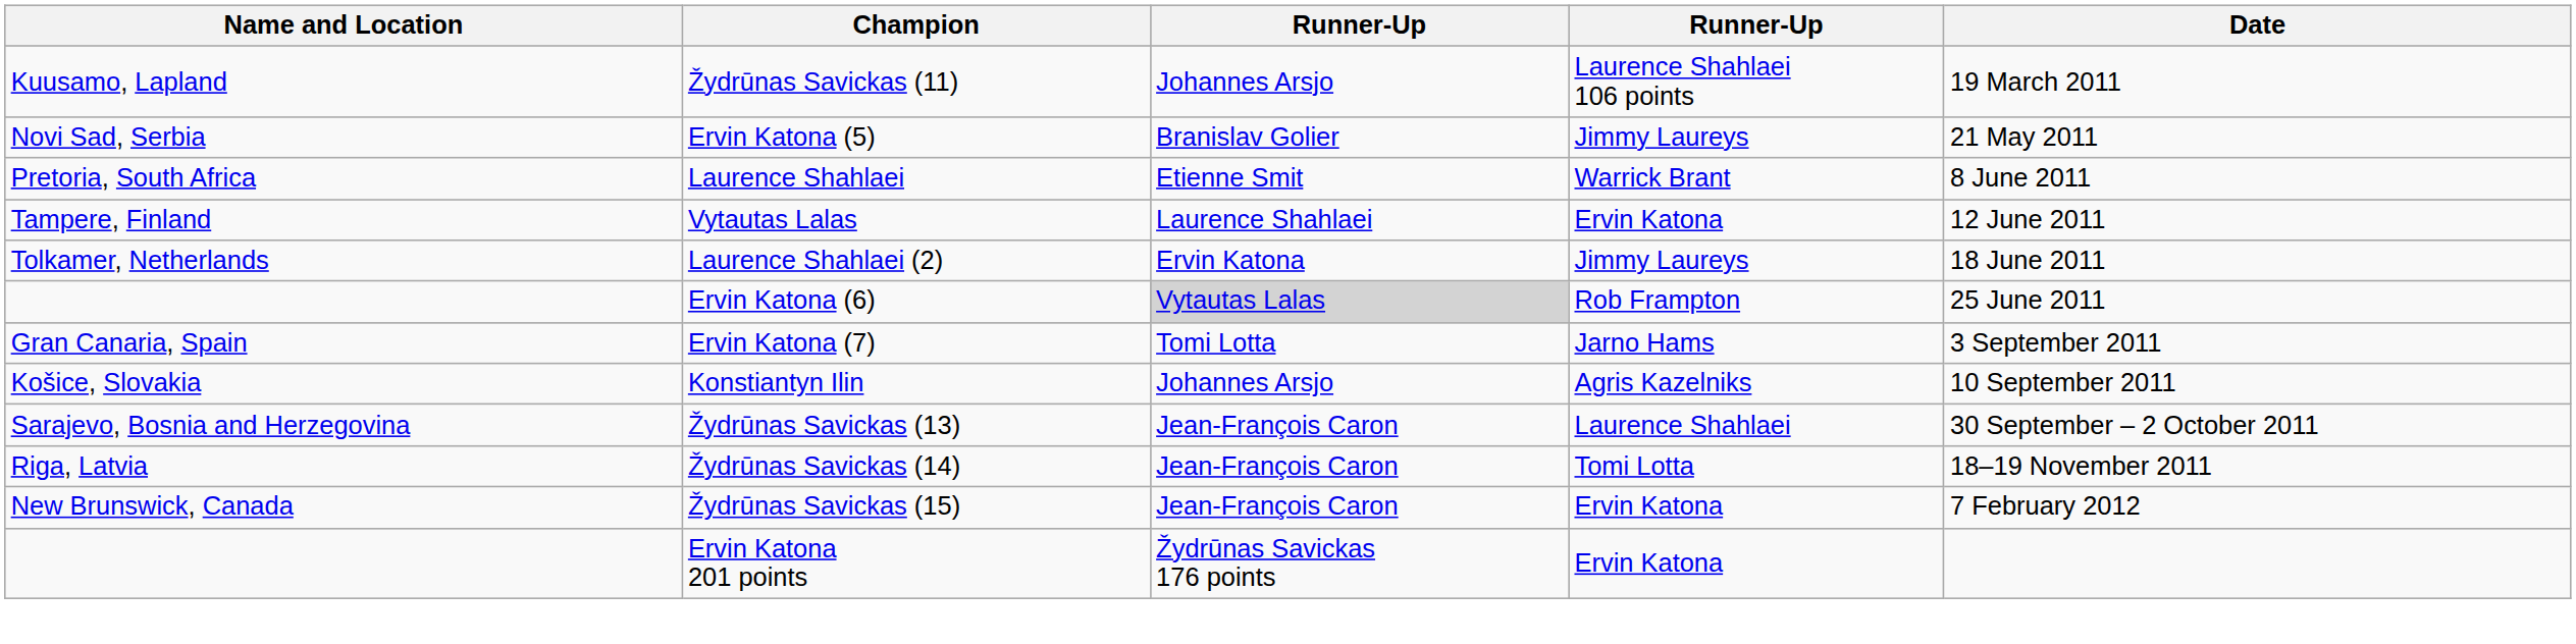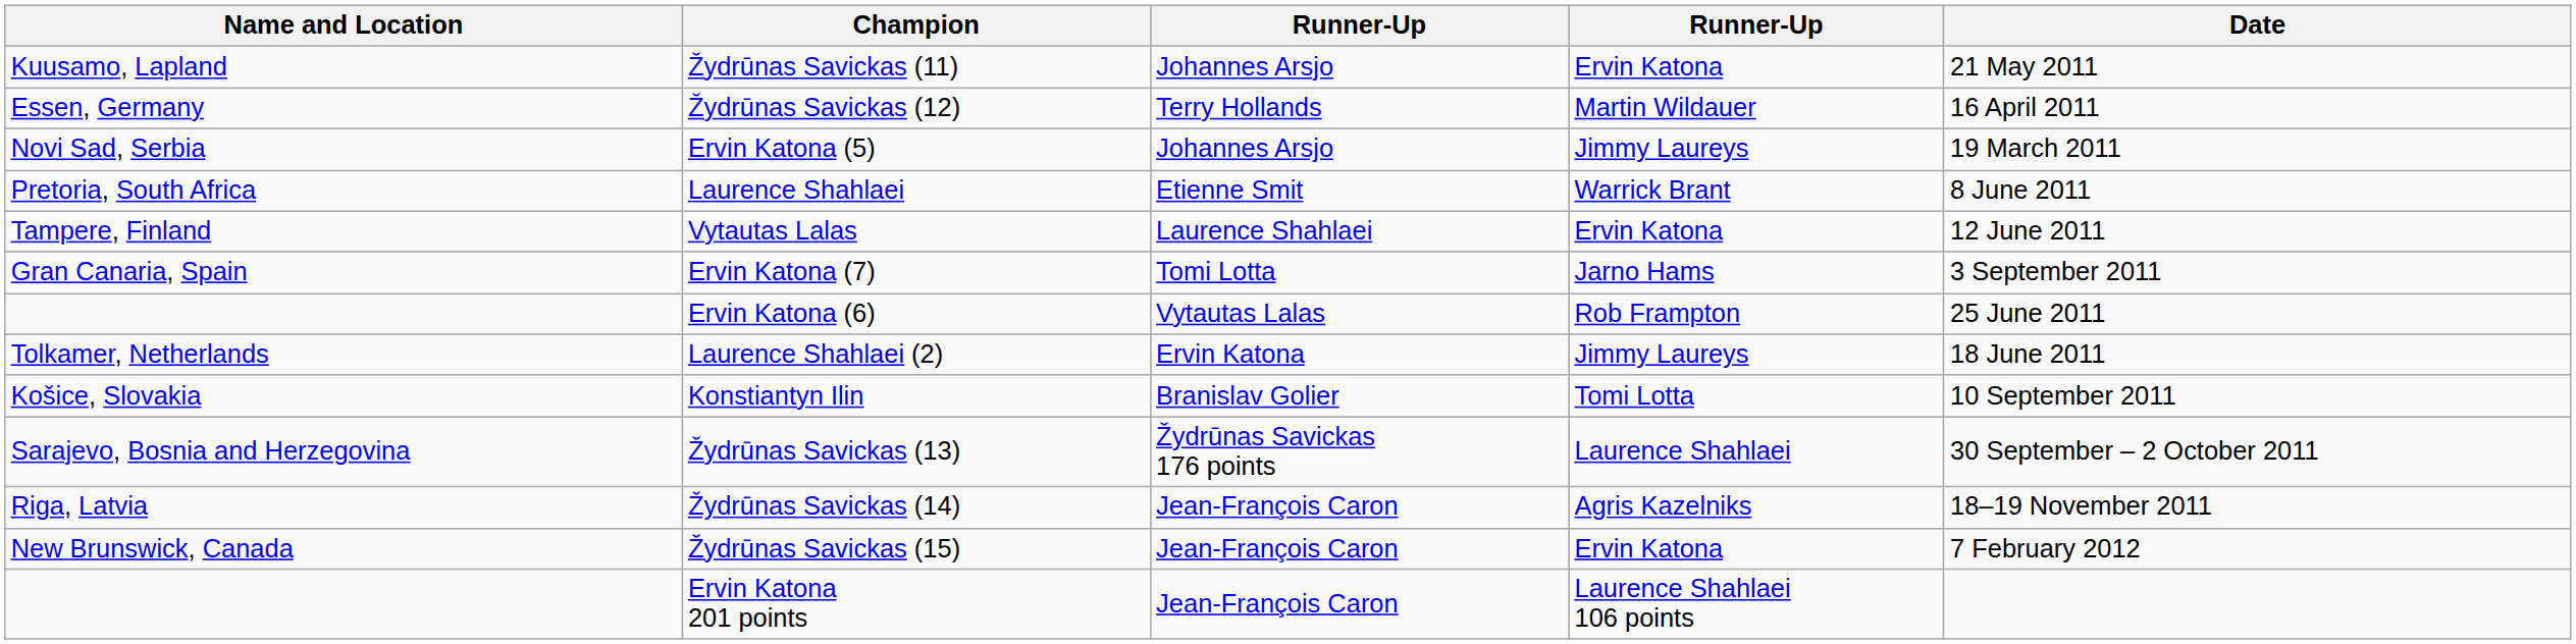Žydrūnas Savickas (11) | column 4: Laurence Shahlaei 106 points -> Ervin Katona
Žydrūnas Savickas (11) | Date: 19 March 2011 -> 21 May 2011
+ row: Essen, Germany | Žydrūnas Savickas (12) | Terry Hollands | Martin Wildauer | 16 April 2011
Ervin Katona (5) | column 3: Branislav Golier -> Johannes Arsjo
Ervin Katona (5) | Date: 21 May 2011 -> 19 March 2011
rows swapped: Laurence Shahlaei (2) <-> Ervin Katona (7)
Ervin Katona (6) | column 3: lightgrey background -> no background
Konstiantyn Ilin | column 3: Johannes Arsjo -> Branislav Golier
Konstiantyn Ilin | column 4: Agris Kazelniks -> Tomi Lotta
Žydrūnas Savickas (13) | column 3: Jean-François Caron -> Žydrūnas Savickas 176 points
Žydrūnas Savickas (14) | column 4: Tomi Lotta -> Agris Kazelniks
Ervin Katona 201 points | column 3: Žydrūnas Savickas 176 points -> Jean-François Caron
Ervin Katona 201 points | column 4: Ervin Katona -> Laurence Shahlaei 106 points
